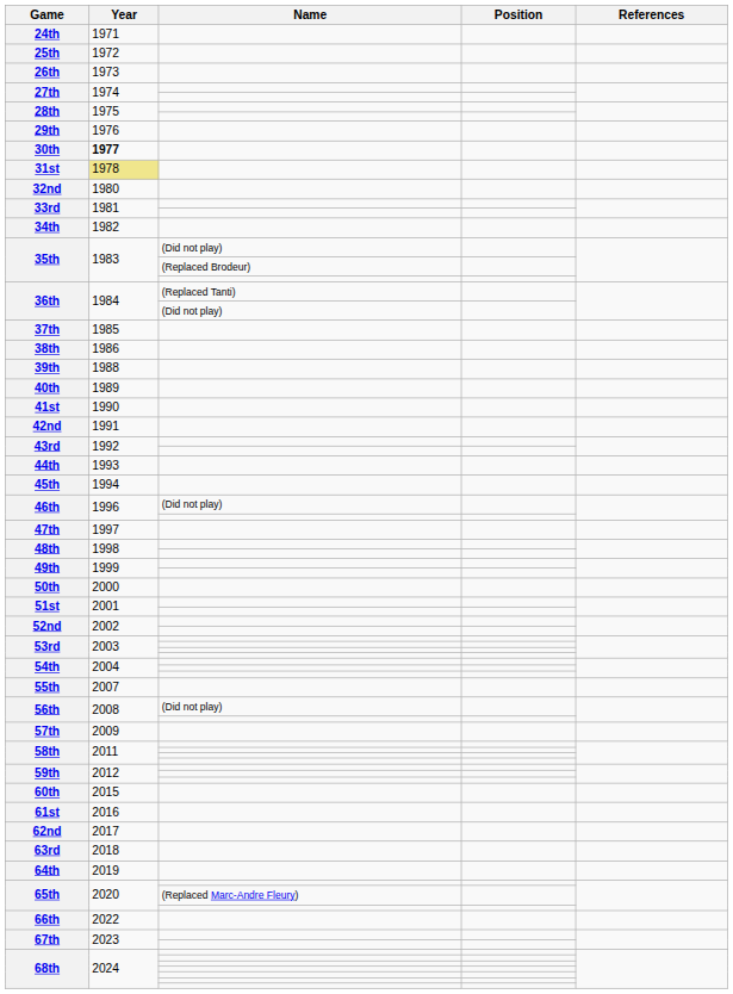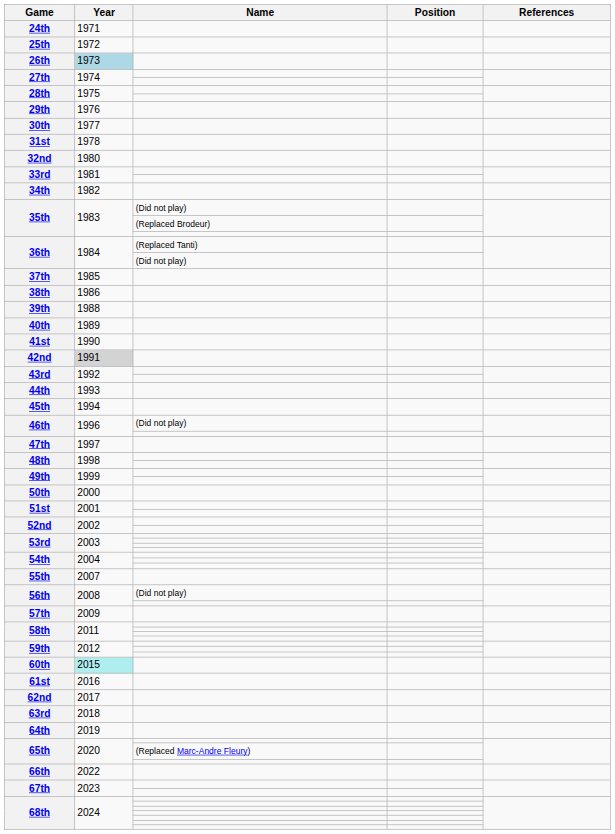26th | Year: no background -> lightblue background
30th | Year: bold -> normal
31st | Year: khaki background -> no background
42nd | Year: no background -> lightgrey background
60th | Year: no background -> paleturquoise background
